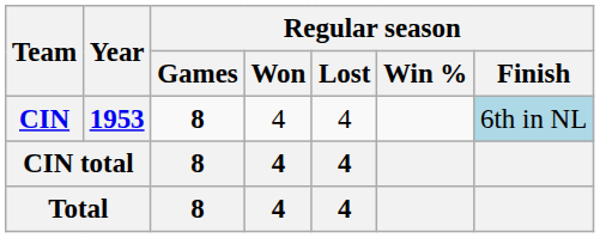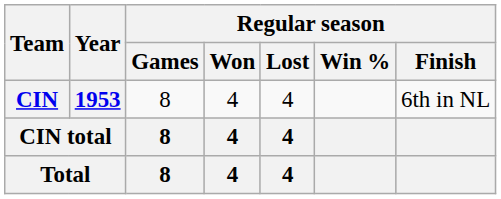CIN | Regular season / Games: bold -> normal
CIN | Regular season / Finish: lightblue background -> no background
